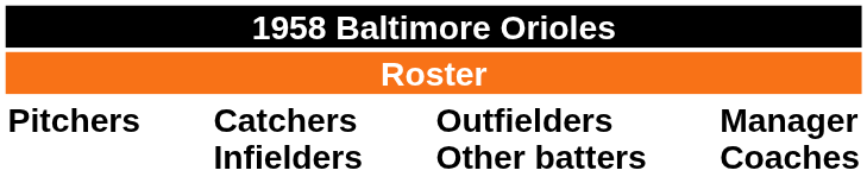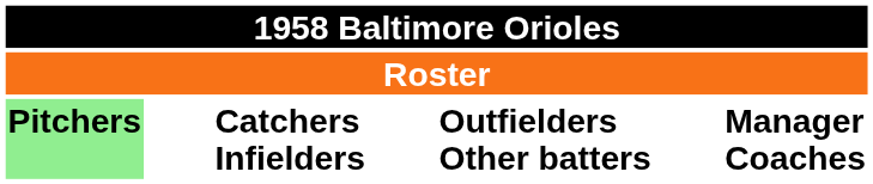Pitchers | column 1: no background -> lightgreen background
